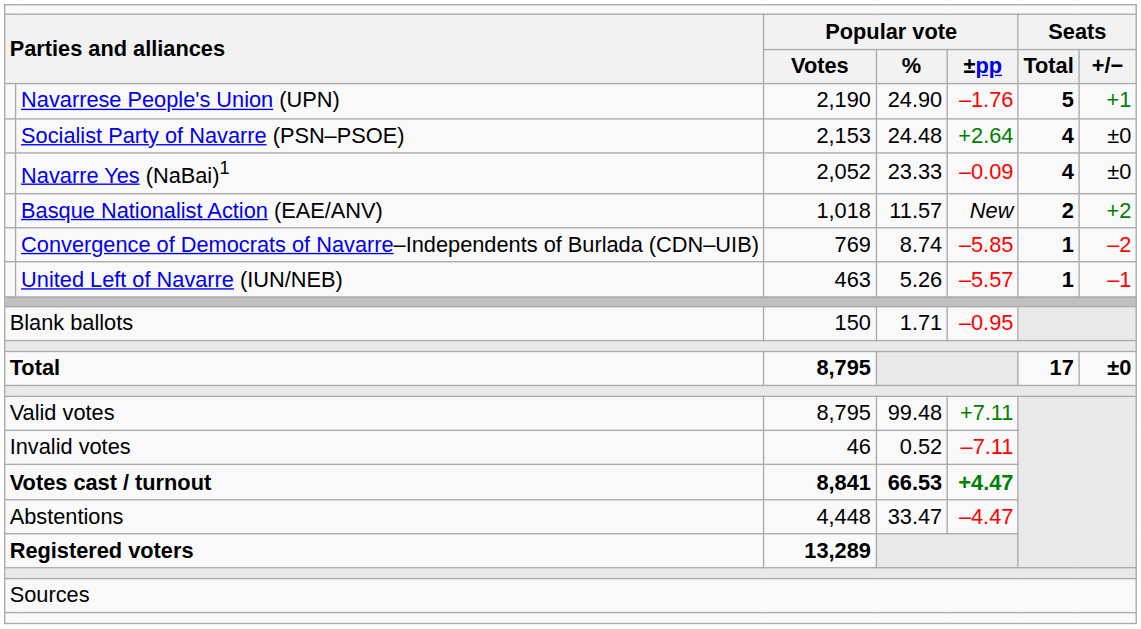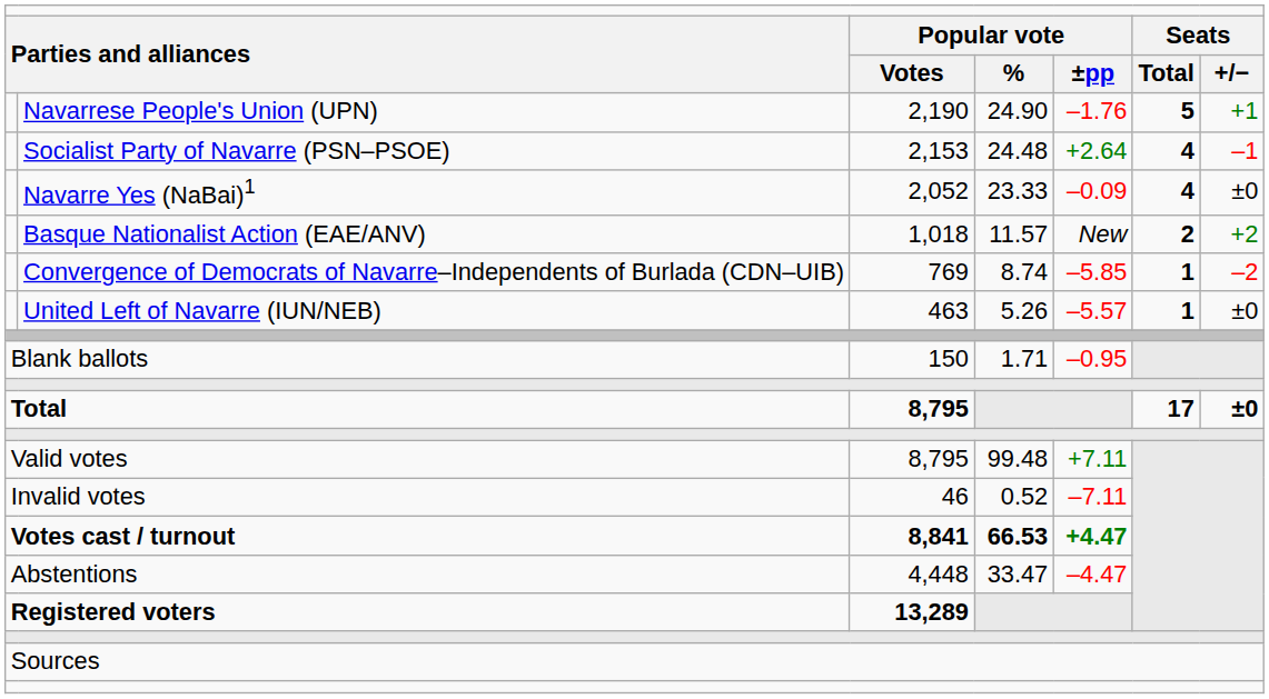Socialist Party of Navarre (PSN–PSOE) | column 7: ±0 -> –1
United Left of Navarre (IUN/NEB) | column 7: –1 -> ±0
